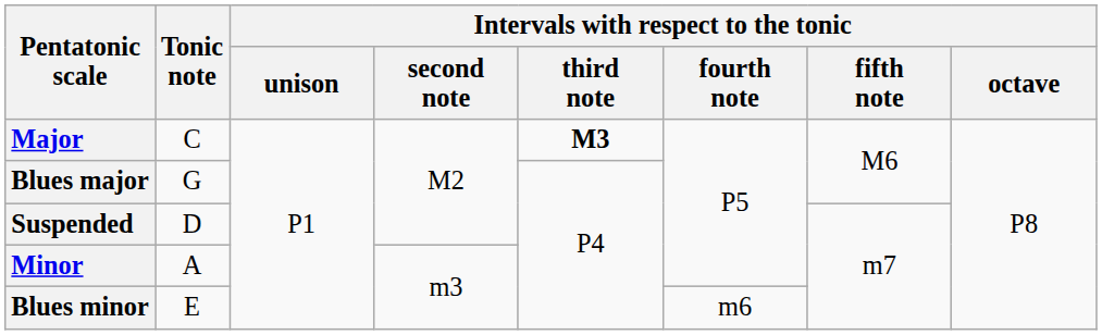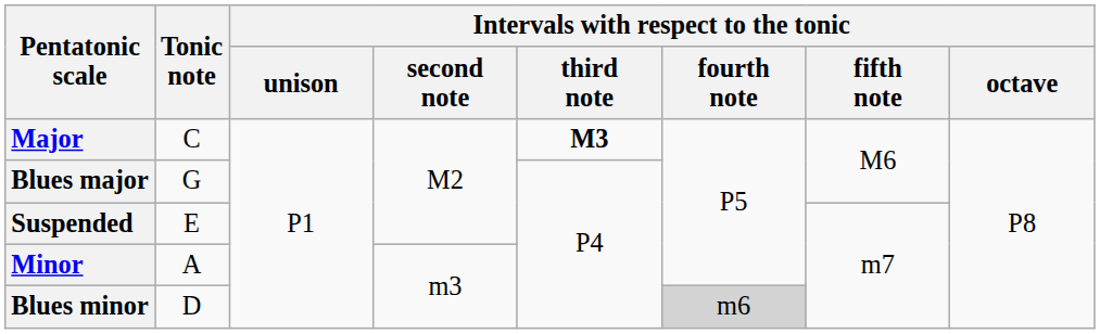Suspended | Tonic note: D -> E
Blues minor | Tonic note: E -> D
Blues minor | Intervals with respect to the tonic / fourth note: no background -> lightgrey background
